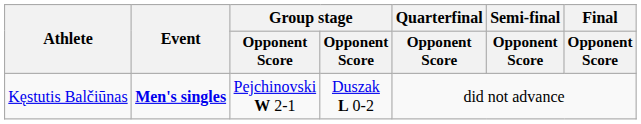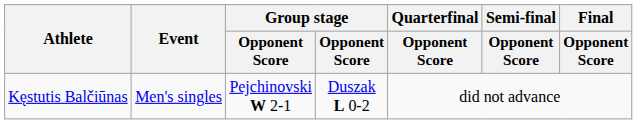Kęstutis Balčiūnas | Event: bold -> normal
